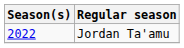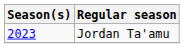Jordan Ta'amu | Season(s): 2022 -> 2023
